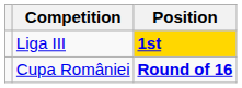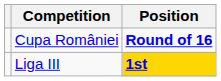rows swapped: Liga III <-> Cupa României
